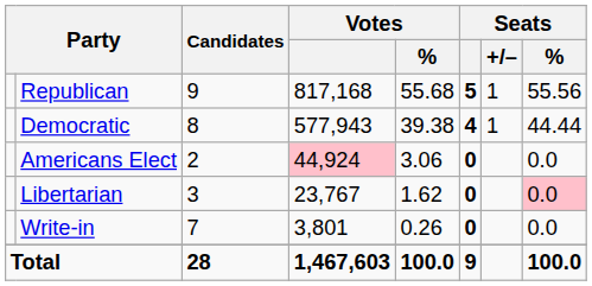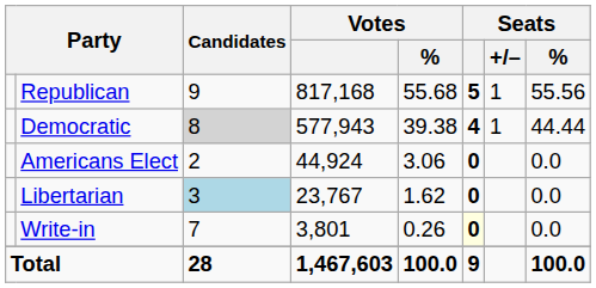Democratic | Candidates: no background -> lightgrey background
Americans Elect | Votes: pink background -> no background
Libertarian | Candidates: no background -> lightblue background
Libertarian | Seats / %: pink background -> no background
Write-in | Seats: no background -> lightyellow background
